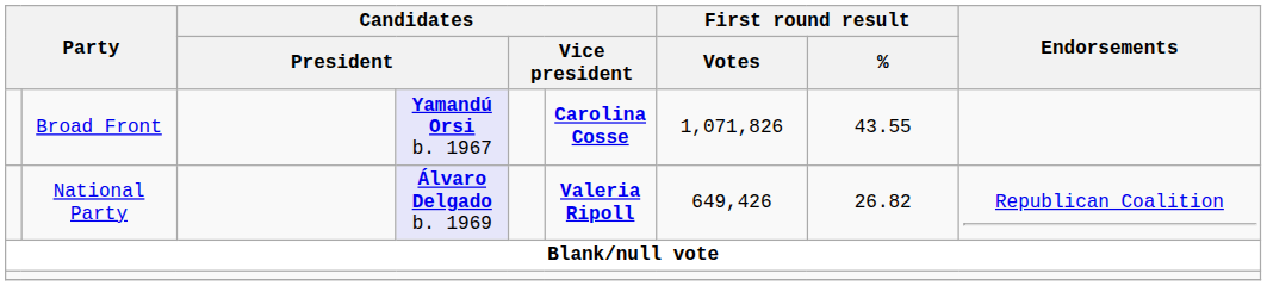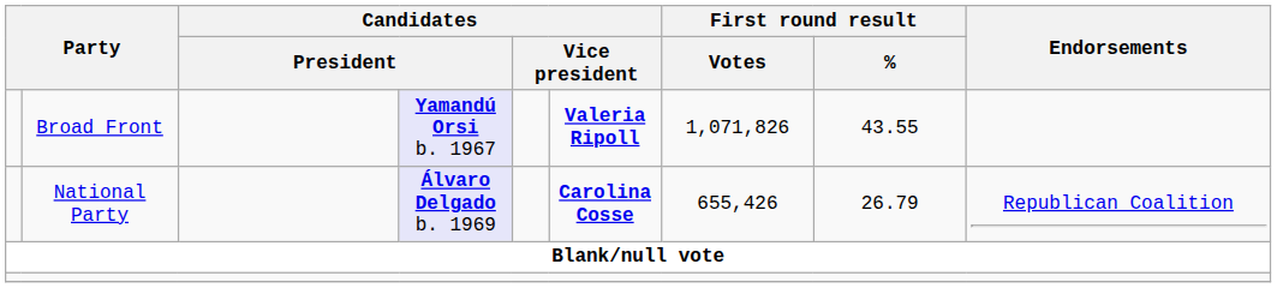Broad Front | column 6: Carolina Cosse -> Valeria Ripoll
National Party | column 6: Valeria Ripoll -> Carolina Cosse
National Party | First round result / Votes: 649,426 -> 655,426
National Party | First round result / %: 26.82 -> 26.79
